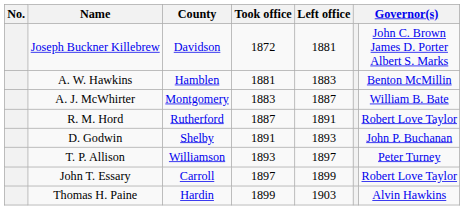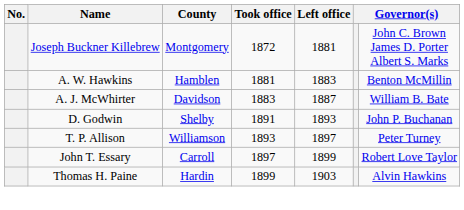Joseph Buckner Killebrew | County: Davidson -> Montgomery
A. J. McWhirter | County: Montgomery -> Davidson
- row: R. M. Hord | Rutherford | 1887 | 1891 | Robert Love Taylor
